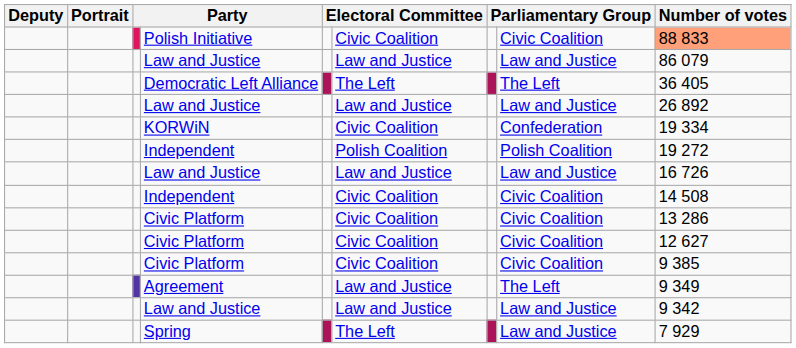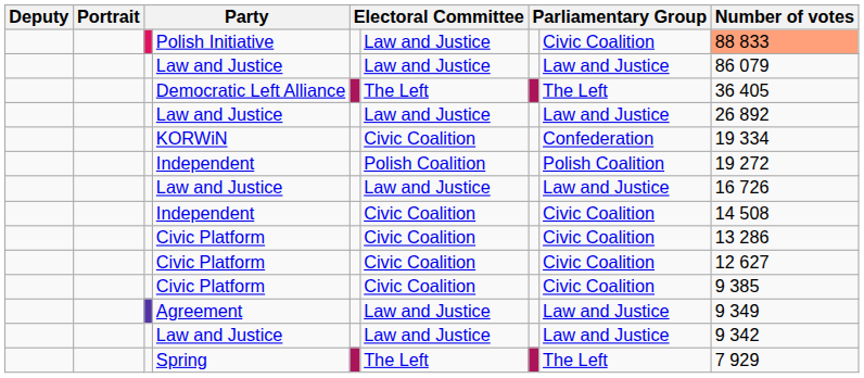Polish Initiative | column 6: Civic Coalition -> Law and Justice
Agreement | column 8: The Left -> Law and Justice
Spring | column 8: Law and Justice -> The Left
